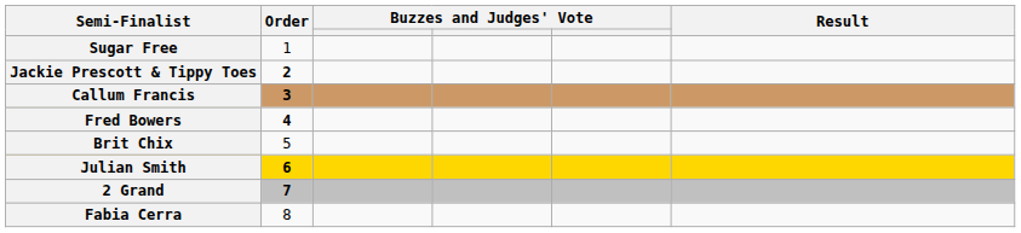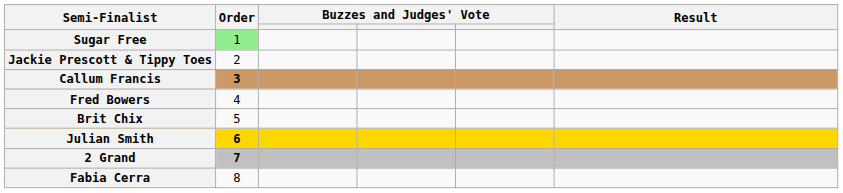Sugar Free | Order: no background -> lightgreen background
Jackie Prescott & Tippy Toes | Order: bold -> normal
Fred Bowers | Order: bold -> normal
